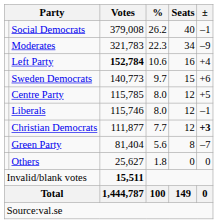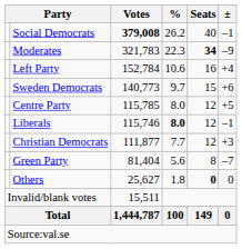Social Democrats | Votes: normal -> bold
Moderates | Seats: normal -> bold
Left Party | Votes: bold -> normal
Liberals | %: normal -> bold
Christian Democrats | ±: bold -> normal
Others | Seats: normal -> bold
Invalid/blank votes | Votes: bold -> normal
